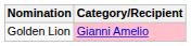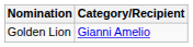Golden Lion | Category/Recipient: pink background -> no background
